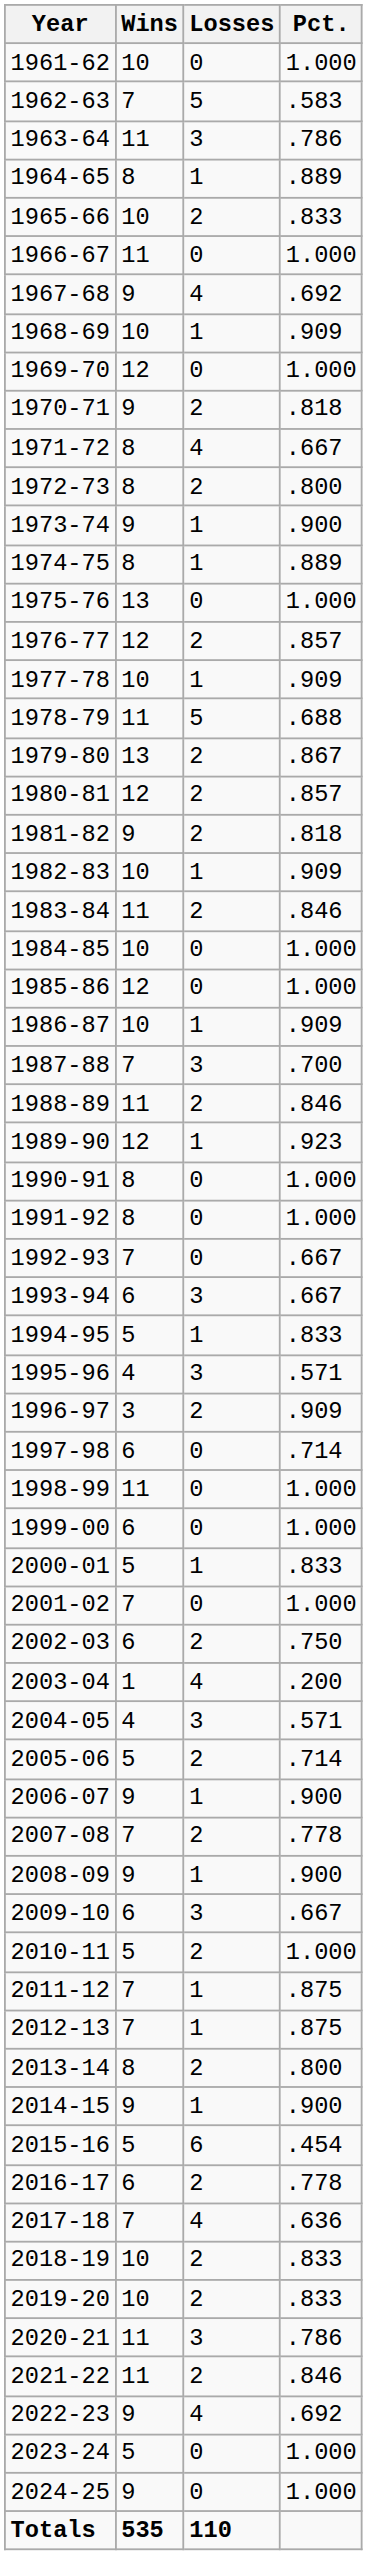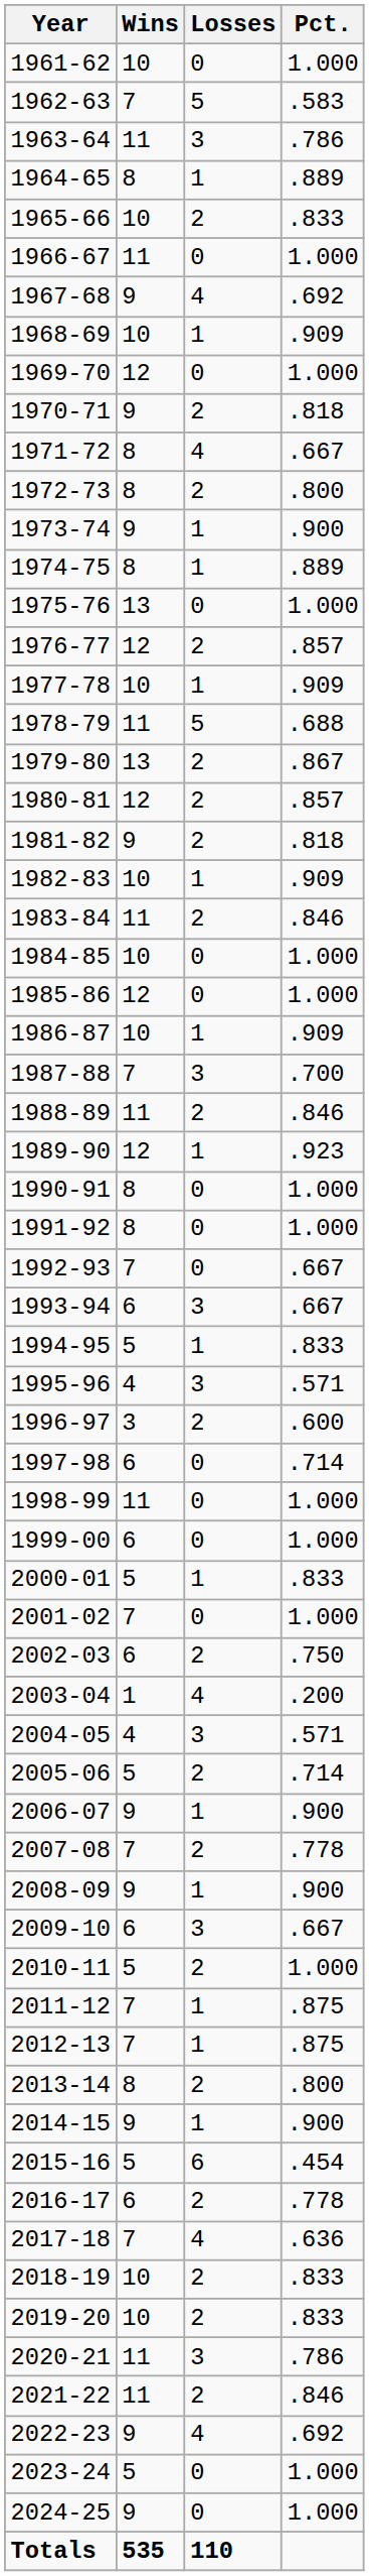1996-97 | Pct.: .909 -> .600
